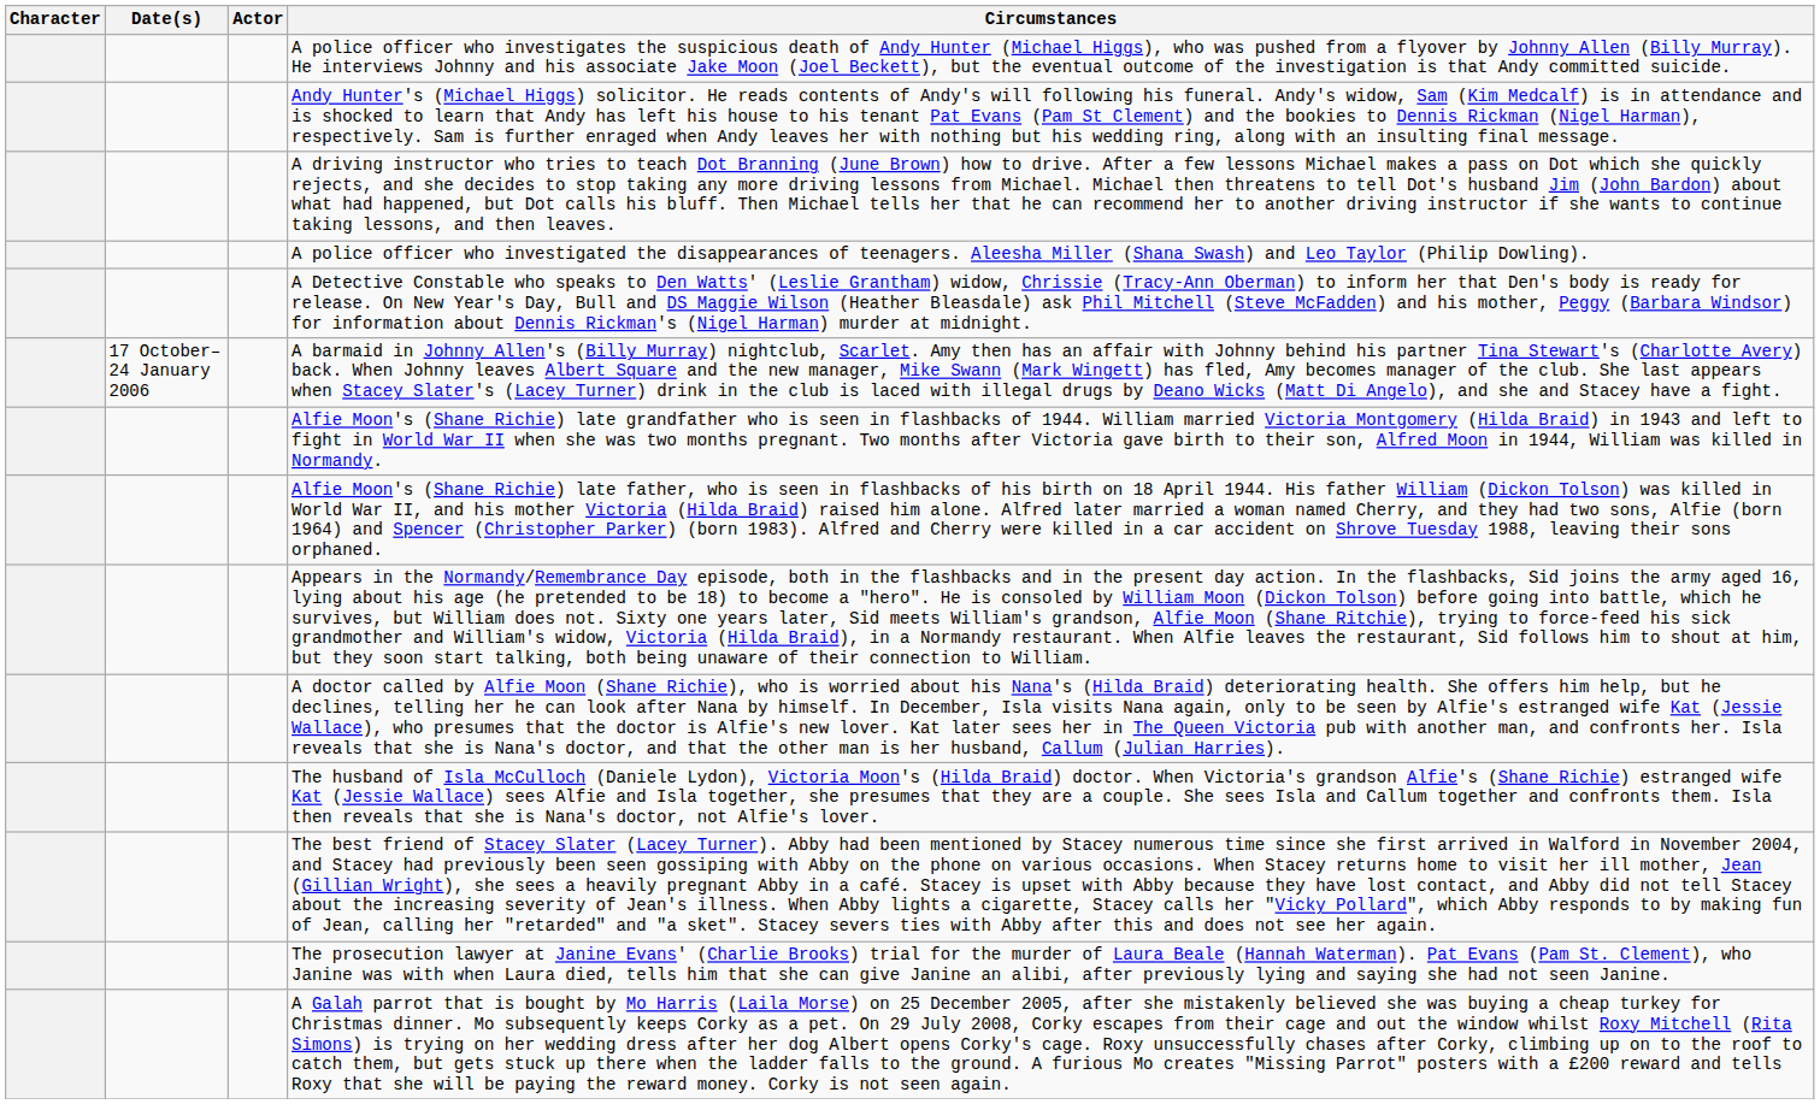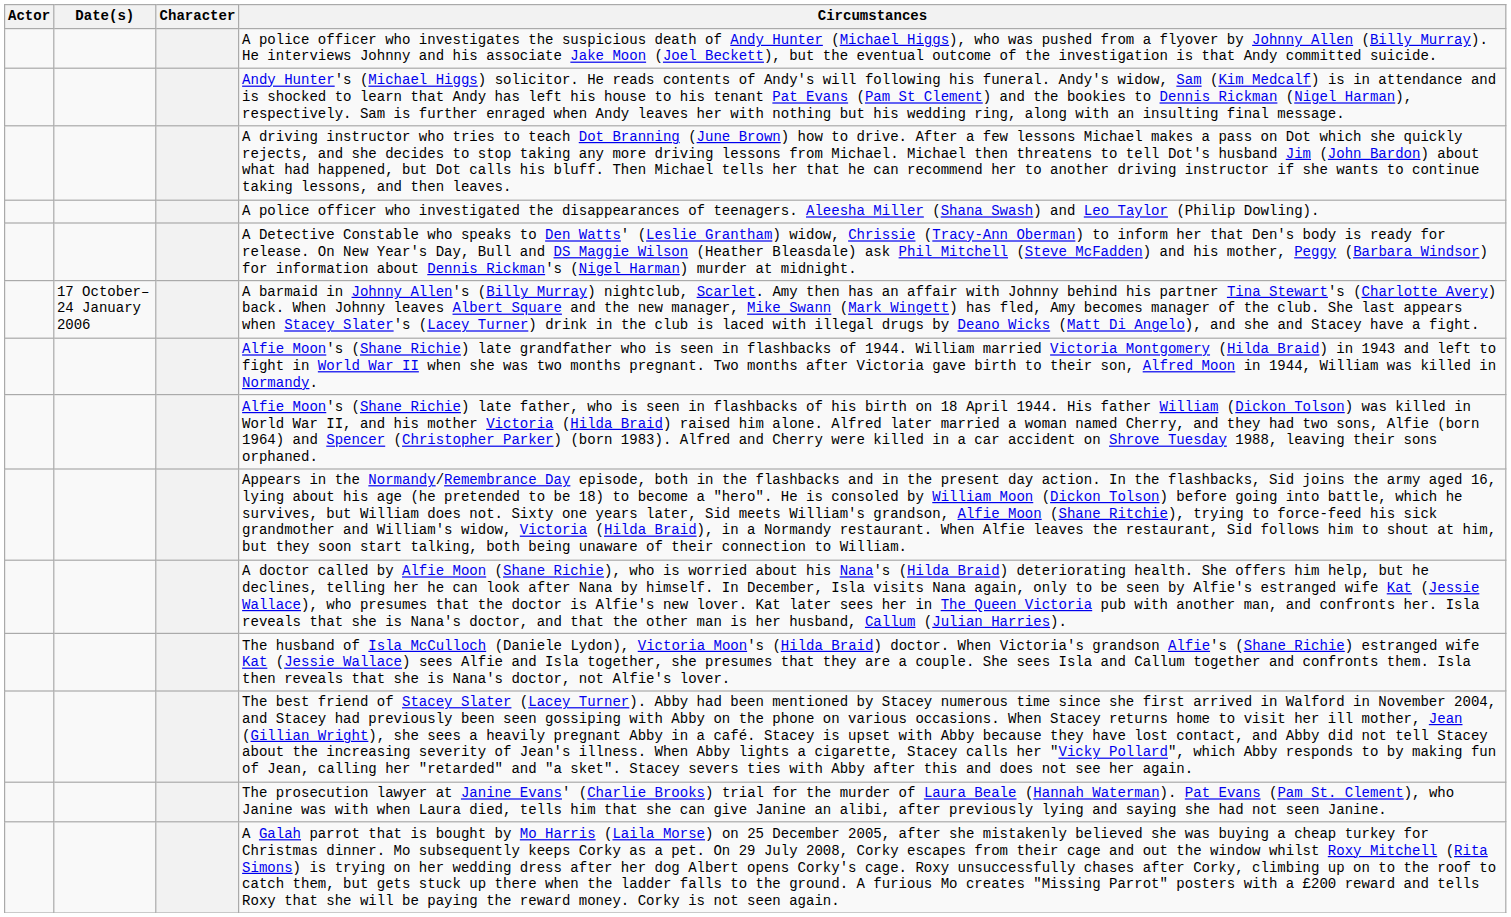columns swapped: Character <-> Actor
